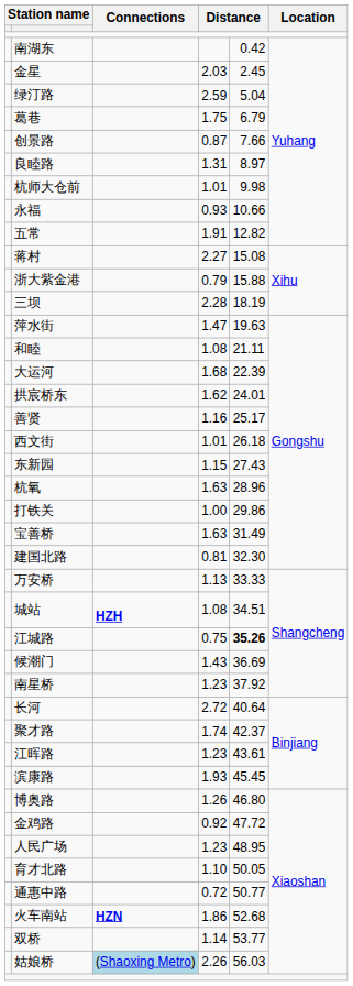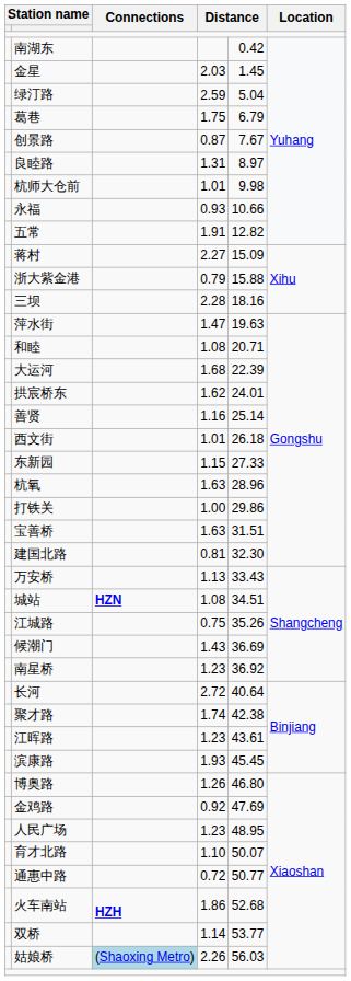金星 | column 5: 2.45 -> 1.45
创景路 | column 5: 7.66 -> 7.67
蒋村 | column 5: 15.08 -> 15.09
三坝 | column 5: 18.19 -> 18.16
和睦 | column 5: 21.11 -> 20.71
善贤 | column 5: 25.17 -> 25.14
东新园 | column 5: 27.43 -> 27.33
宝善桥 | column 5: 31.49 -> 31.51
万安桥 | column 5: 33.33 -> 33.43
城站 | Connections: HZH -> HZN
江城路 | column 5: bold -> normal
南星桥 | column 5: 37.92 -> 36.92
聚才路 | column 5: 42.37 -> 42.38
金鸡路 | column 5: 47.72 -> 47.69
育才北路 | column 5: 50.05 -> 50.07
火车南站 | Connections: HZN -> HZH
